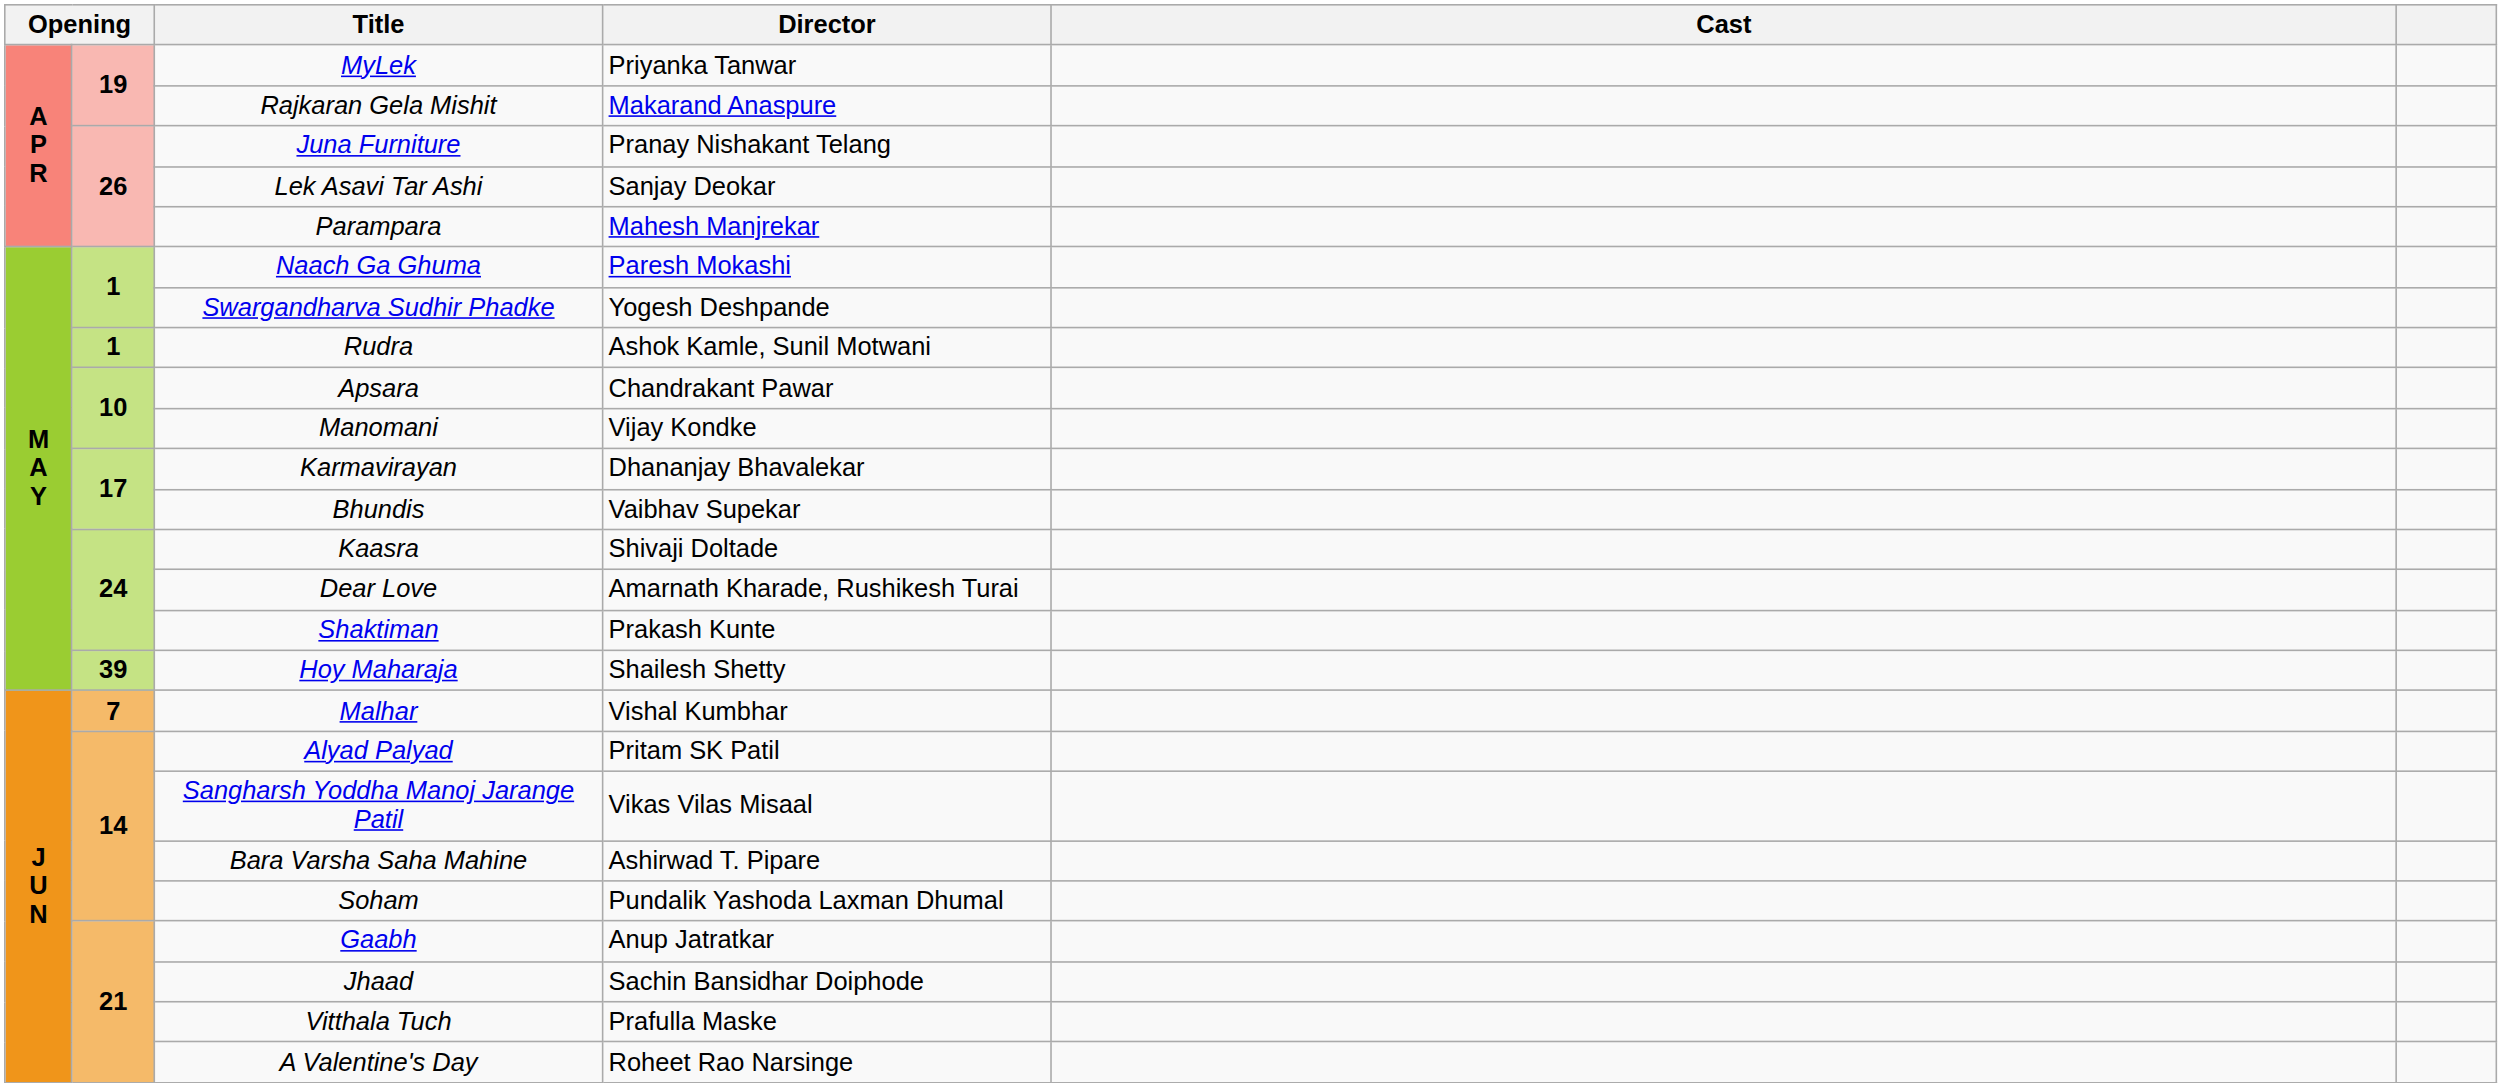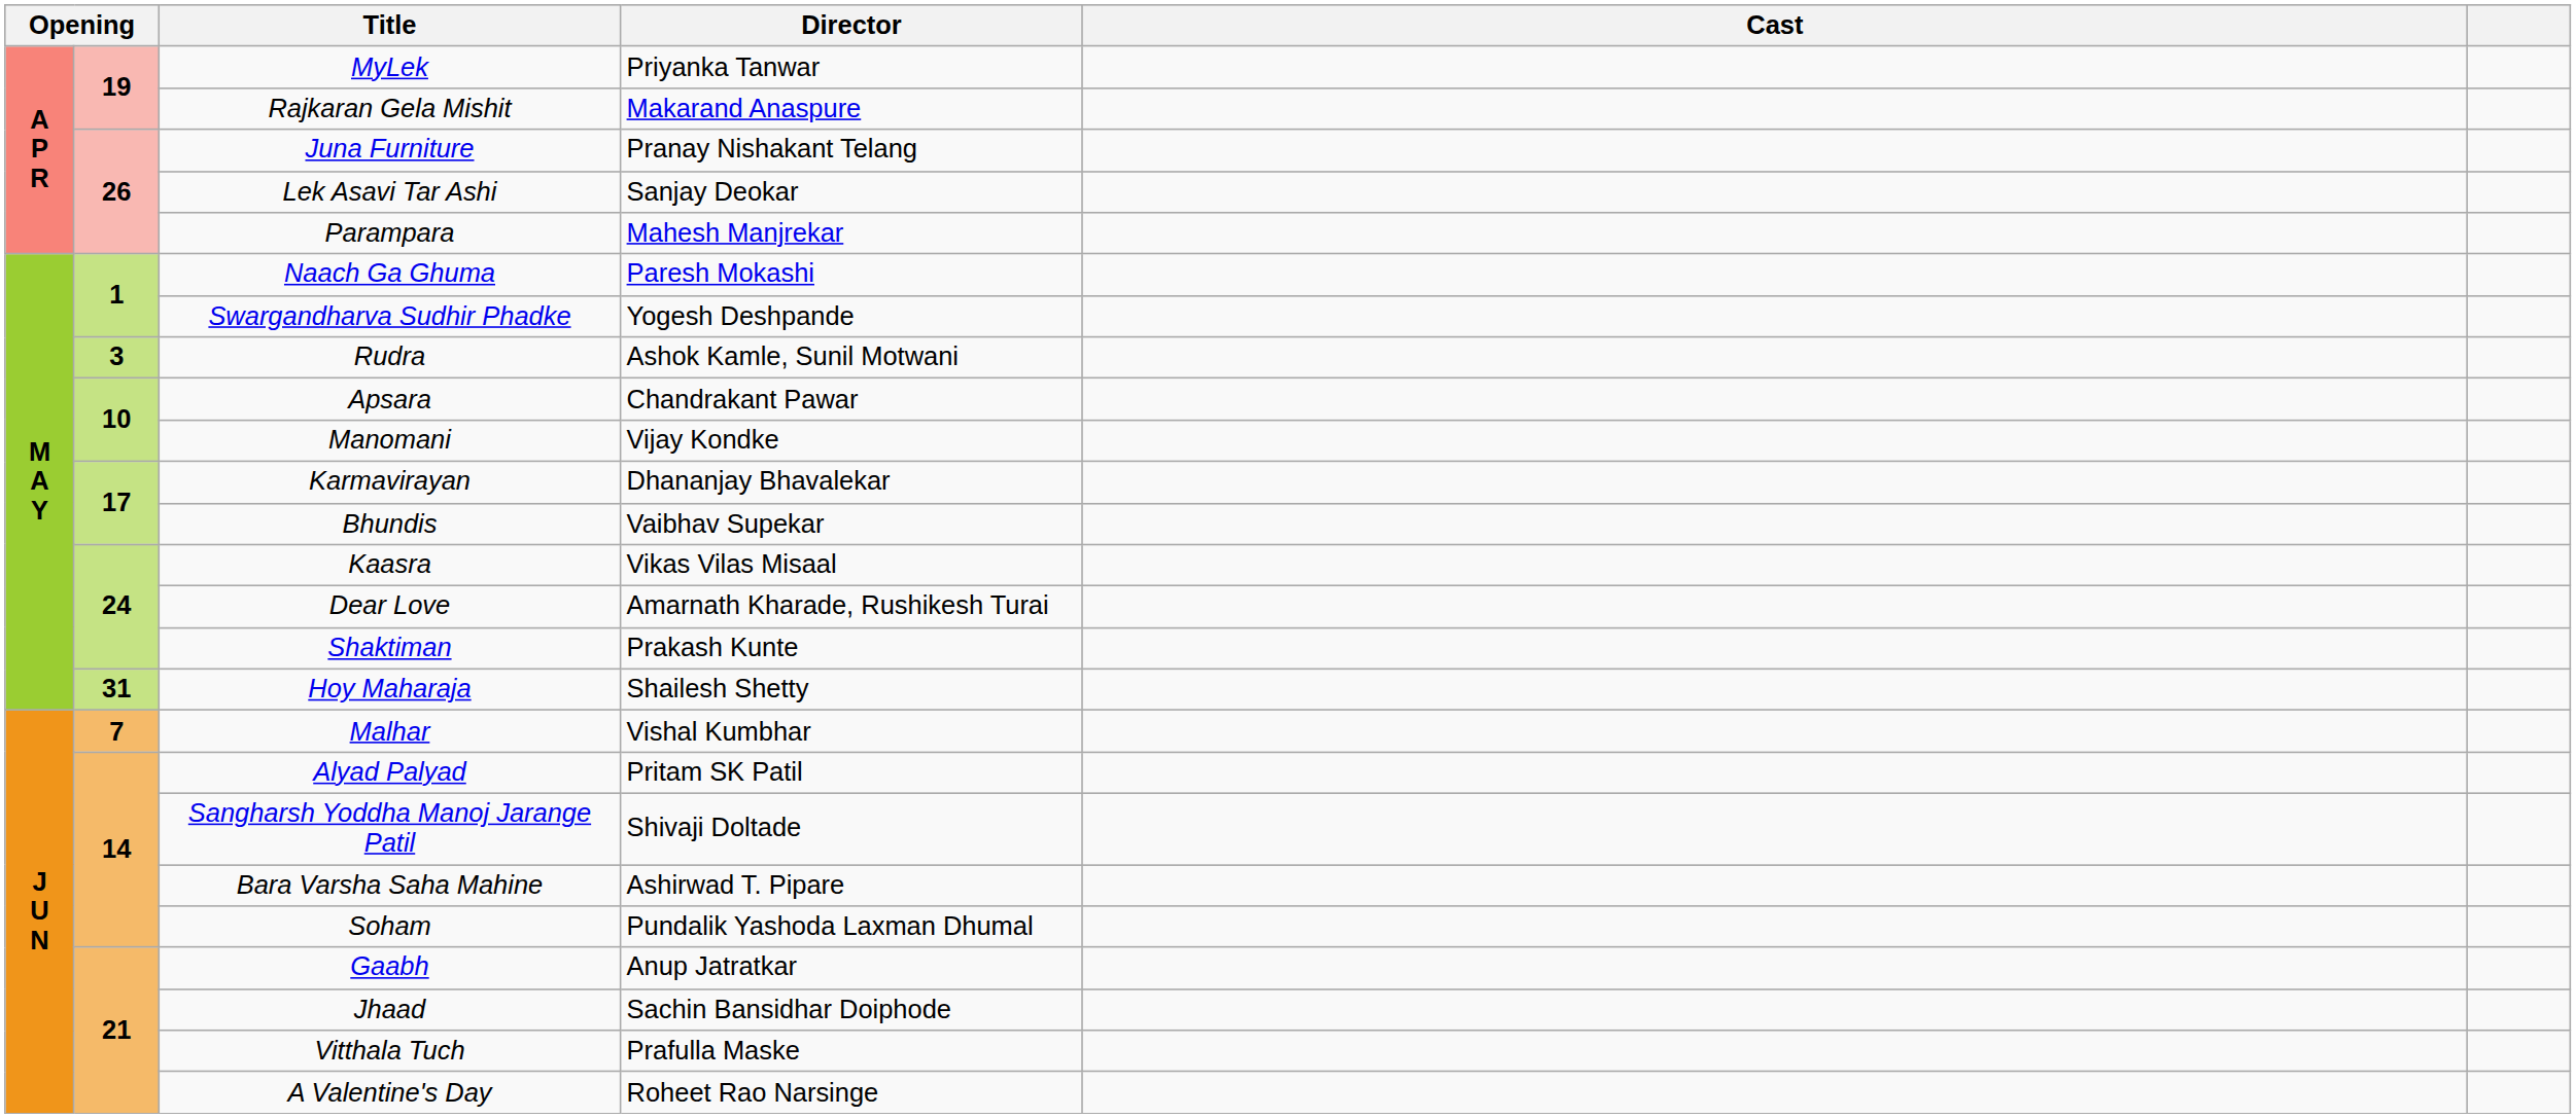Rudra | column 2: 1 -> 3
Kaasra | Director: Shivaji Doltade -> Vikas Vilas Misaal
Hoy Maharaja | column 2: 39 -> 31
Sangharsh Yoddha Manoj Jarange Patil | Director: Vikas Vilas Misaal -> Shivaji Doltade
